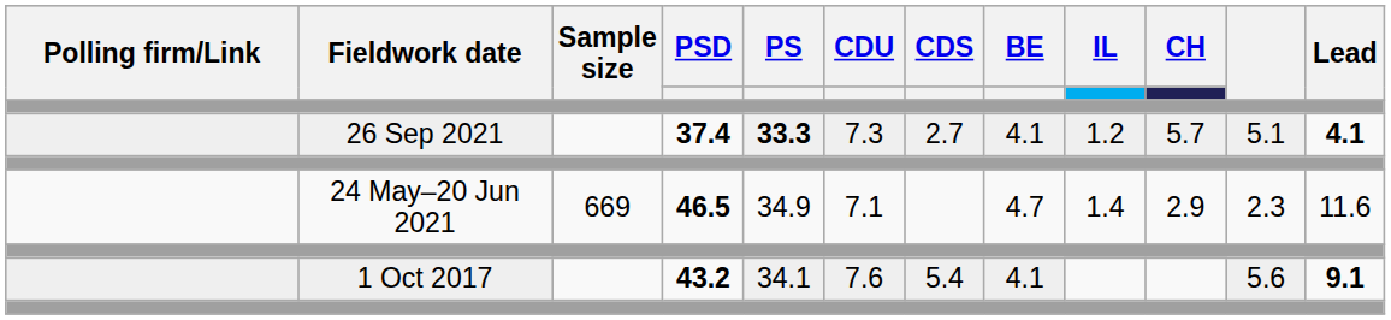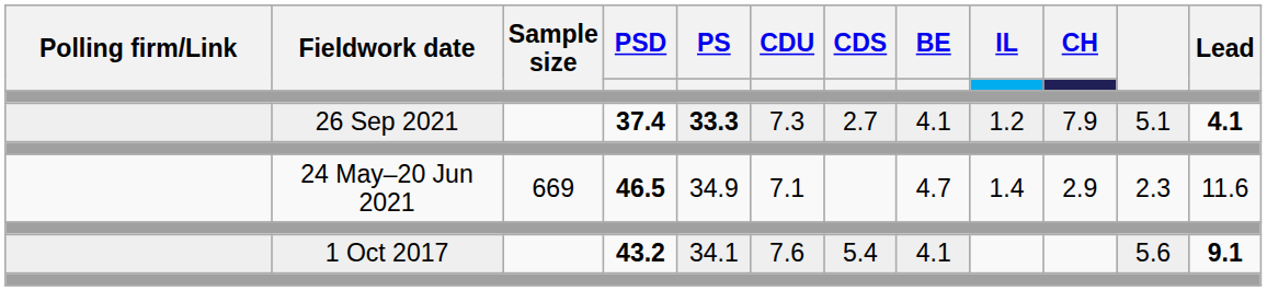26 Sep 2021 | CH: 5.7 -> 7.9
